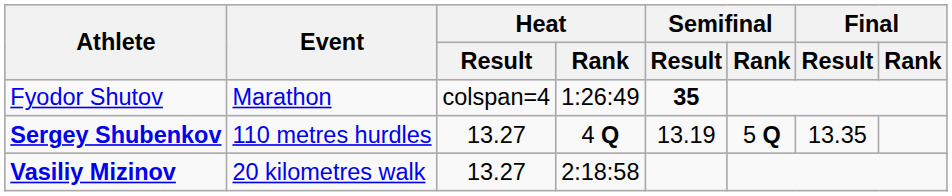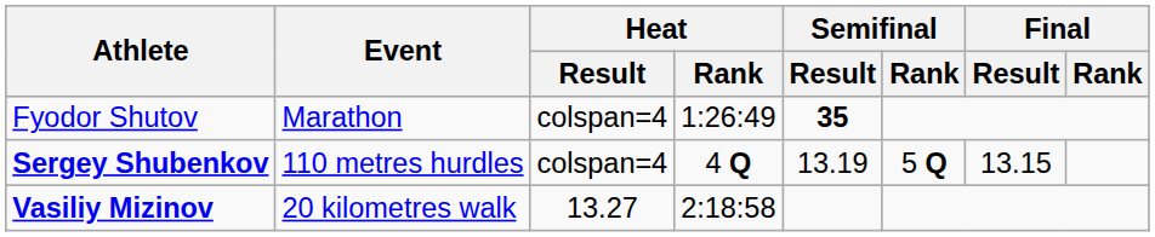Sergey Shubenkov | Heat / Result: 13.27 -> colspan=4
Sergey Shubenkov | Final / Result: 13.35 -> 13.15
